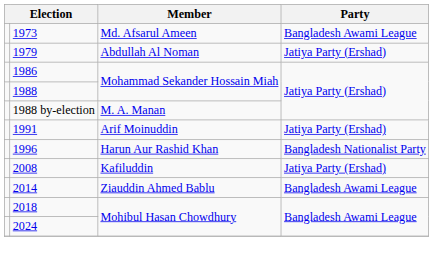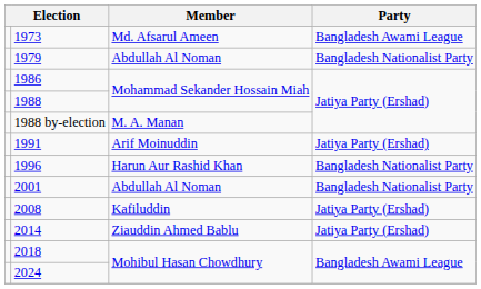1979 | Party: Jatiya Party (Ershad) -> Bangladesh Nationalist Party
+ row: 2001 | Abdullah Al Noman | Bangladesh Nationalist Party
2014 | Party: Bangladesh Awami League -> Jatiya Party (Ershad)
